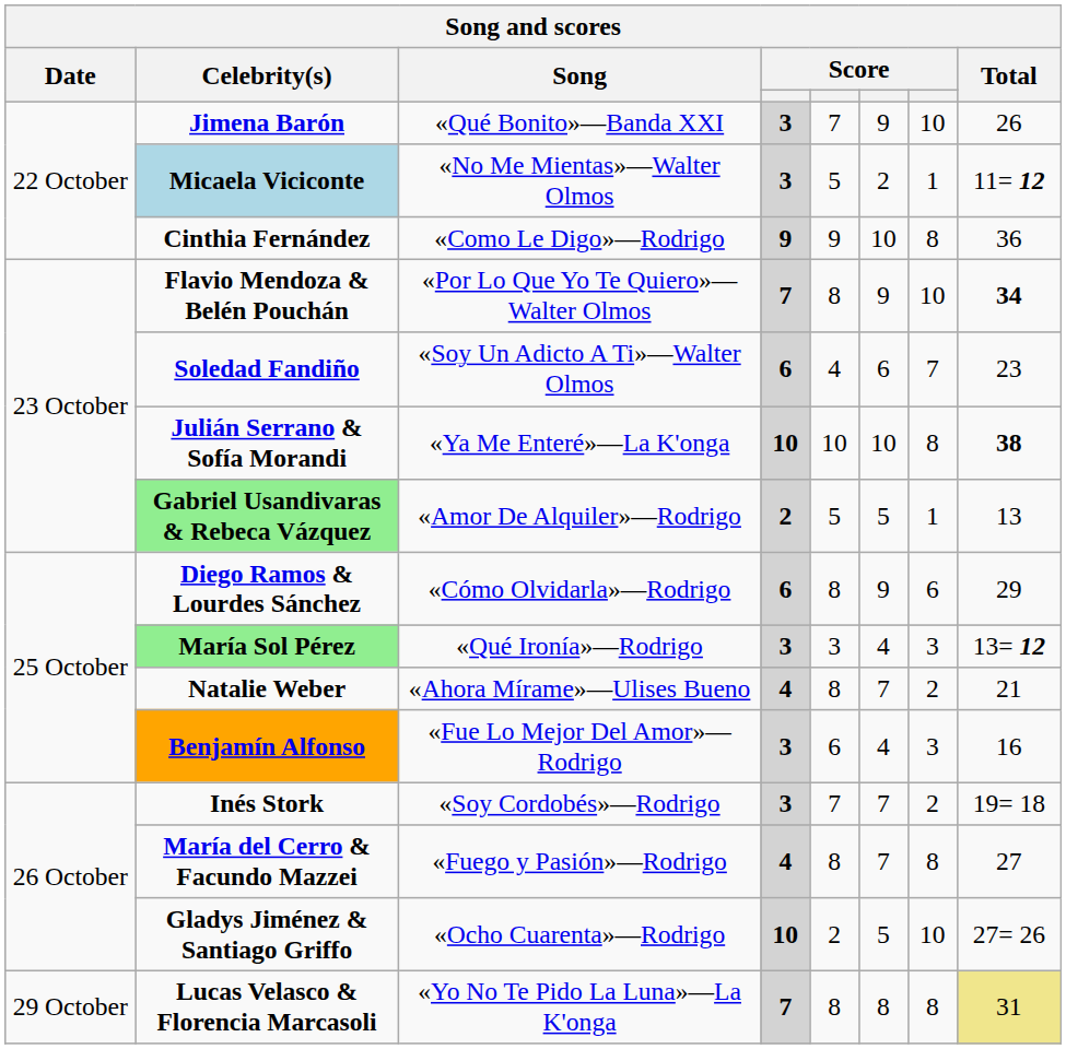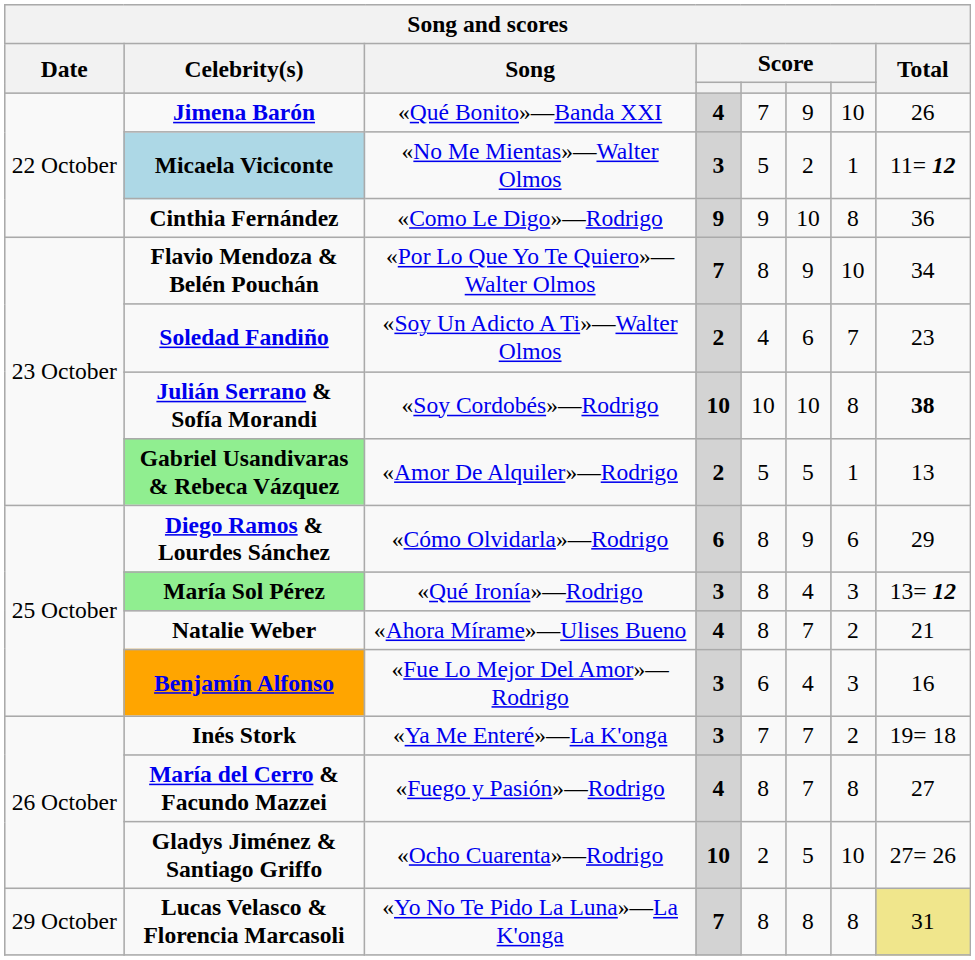Jimena Barón | column 4: 3 -> 4
Flavio Mendoza & Belén Pouchán | Total: bold -> normal
Soledad Fandiño | column 4: 6 -> 2
Julián Serrano & Sofía Morandi | Song: «Ya Me Enteré»—La K'onga -> «Soy Cordobés»—Rodrigo
María Sol Pérez | column 5: 3 -> 8
Inés Stork | Song: «Soy Cordobés»—Rodrigo -> «Ya Me Enteré»—La K'onga
